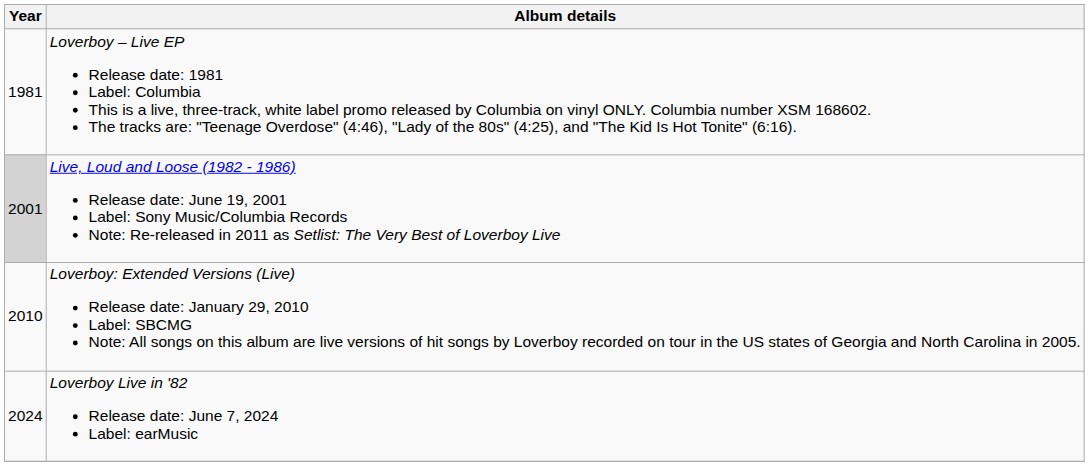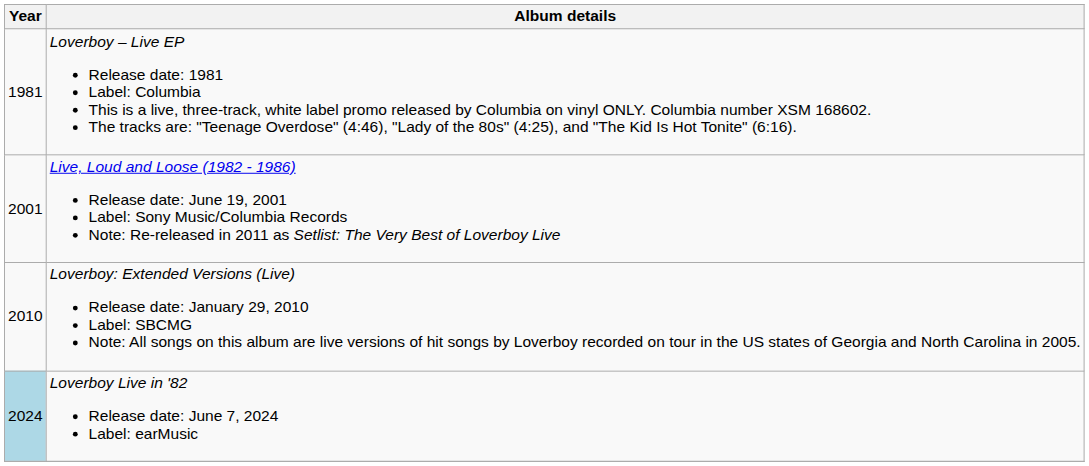row 3 | Year: lightgrey background -> no background
row 5 | Year: no background -> lightblue background
